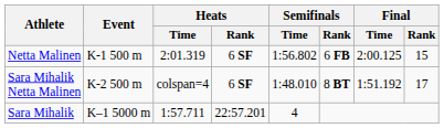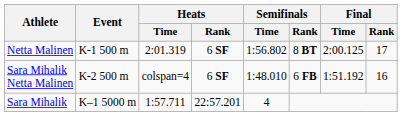Netta Malinen | Semifinals / Rank: 6 FB -> 8 BT
Netta Malinen | Final / Rank: 15 -> 17
Sara Mihalik Netta Malinen | Semifinals / Rank: 8 BT -> 6 FB
Sara Mihalik Netta Malinen | Final / Rank: 17 -> 16
